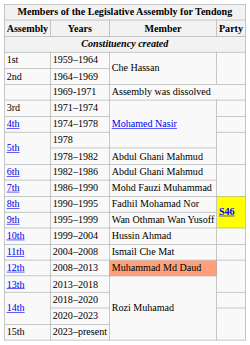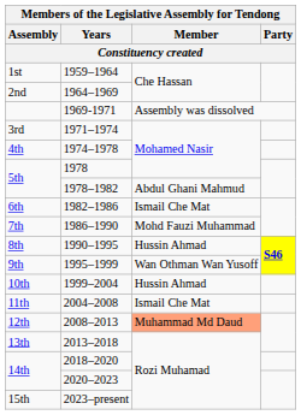1982–1986 | Member: Abdul Ghani Mahmud -> Ismail Che Mat
1990–1995 | Member: Fadhil Mohamad Nor -> Hussin Ahmad
